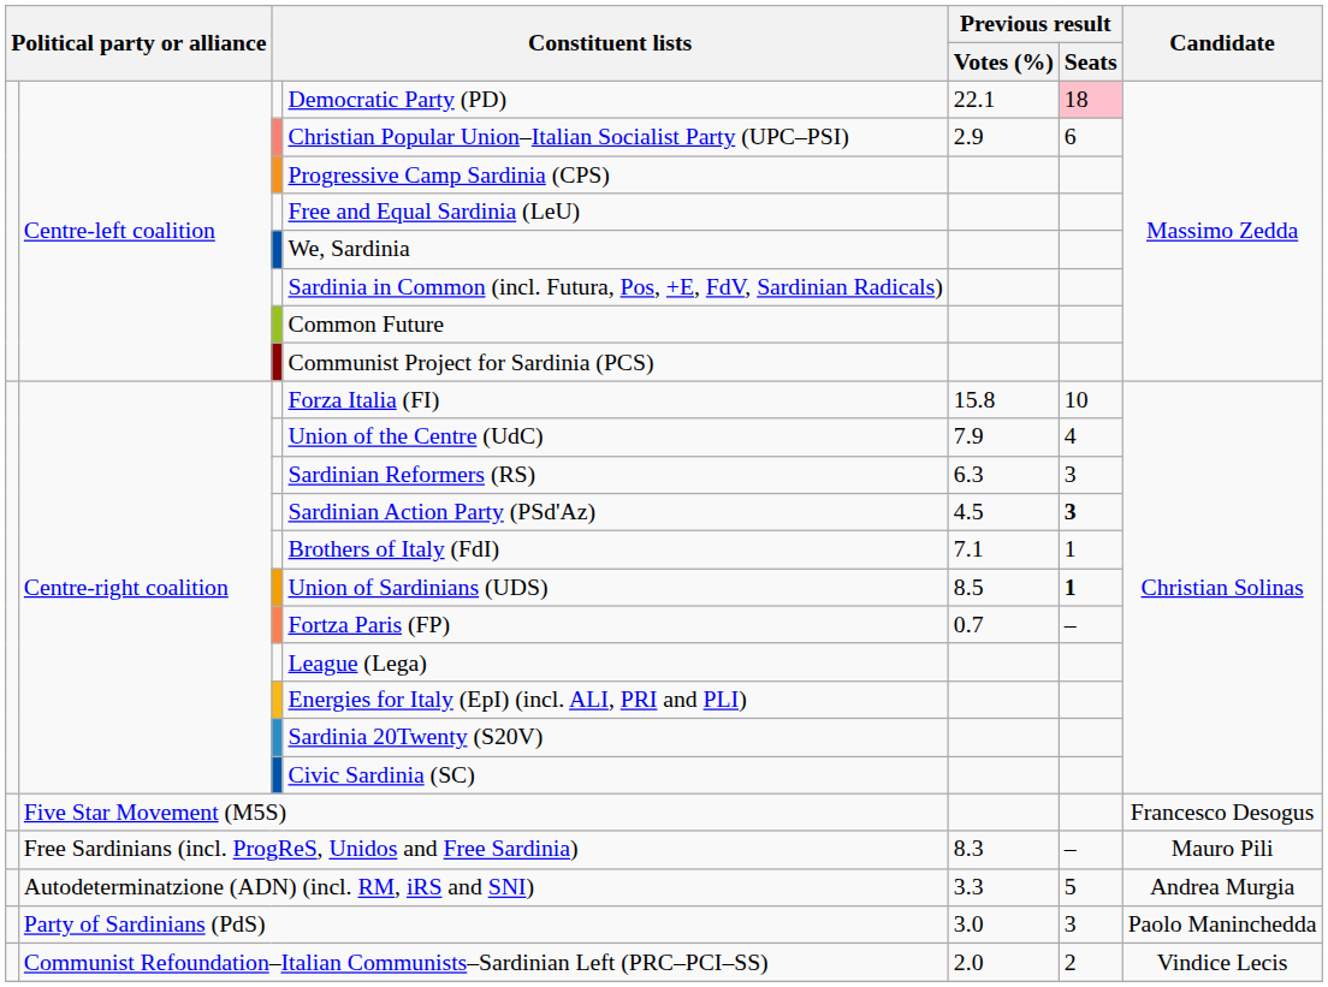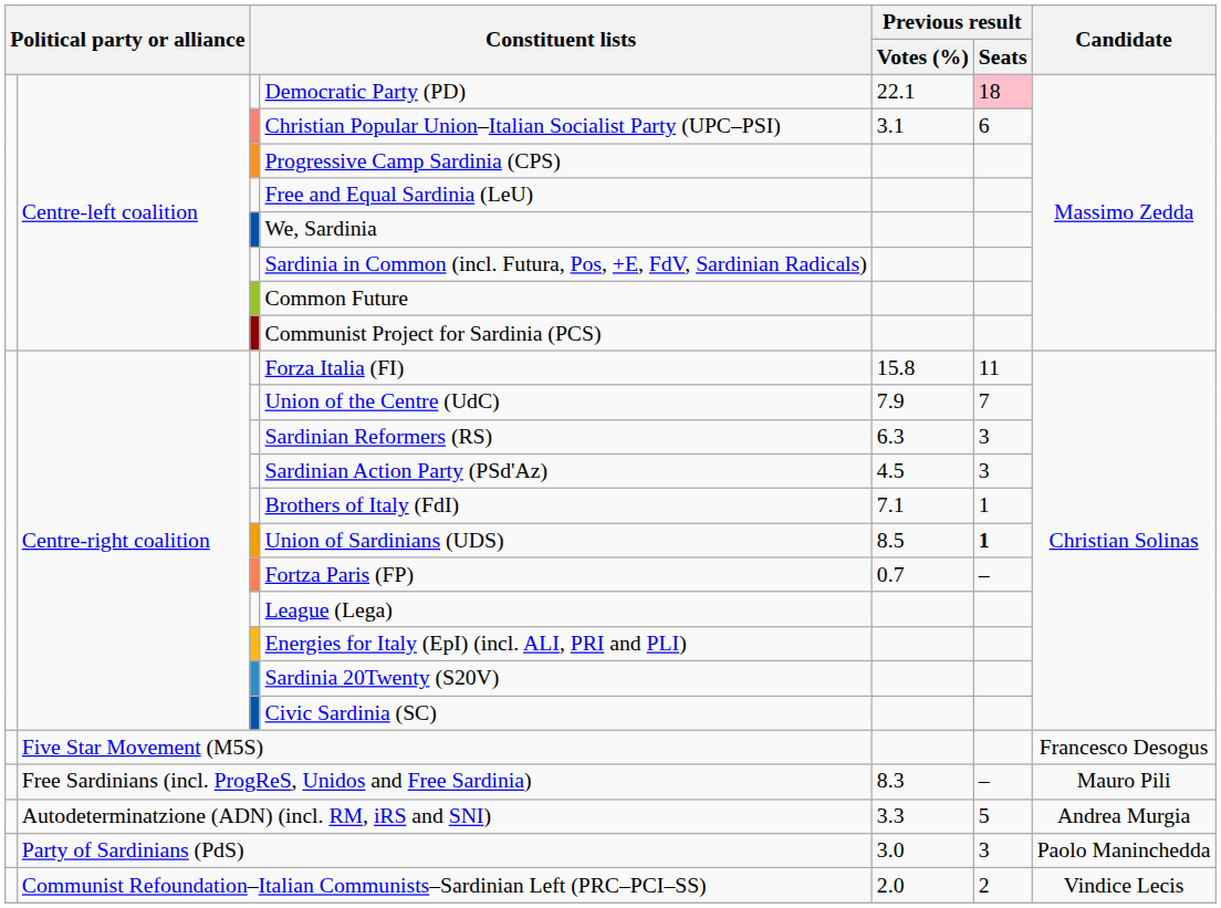Christian Popular Union–Italian Socialist Party (UPC–PSI) | Previous result / Votes (%): 2.9 -> 3.1
Forza Italia (FI) | Previous result / Seats: 10 -> 11
Union of the Centre (UdC) | Previous result / Seats: 4 -> 7
Sardinian Action Party (PSd'Az) | Previous result / Seats: bold -> normal
